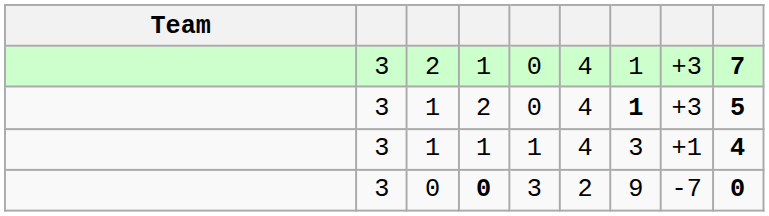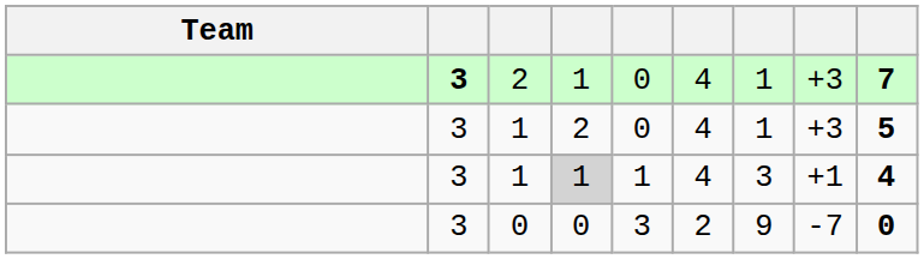row 2 | column 2: normal -> bold
row 3 | column 7: bold -> normal
row 4 | column 4: no background -> lightgrey background
row 5 | column 4: bold -> normal
